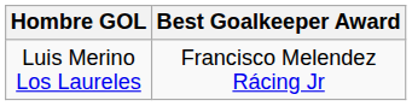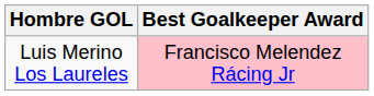Luis Merino Los Laureles | Best Goalkeeper Award: no background -> pink background
